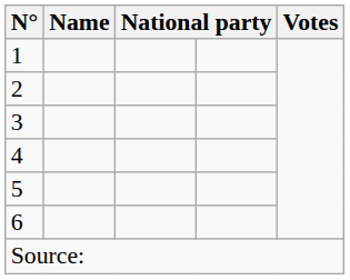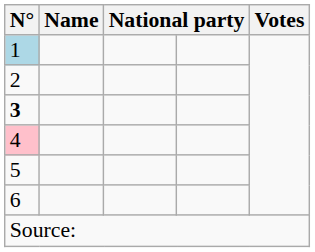1 | N°: no background -> lightblue background
3 | N°: normal -> bold
4 | N°: no background -> pink background
